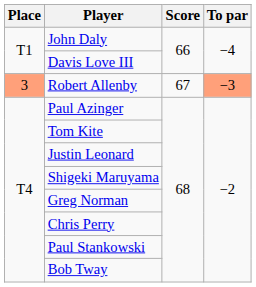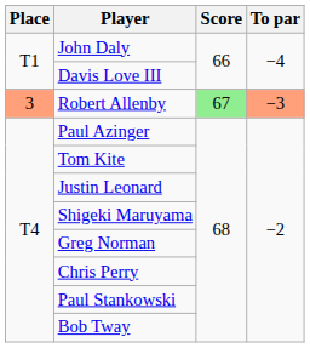Robert Allenby | Score: no background -> lightgreen background
